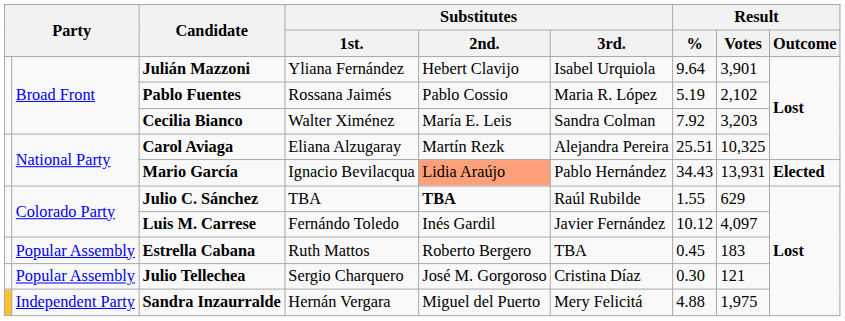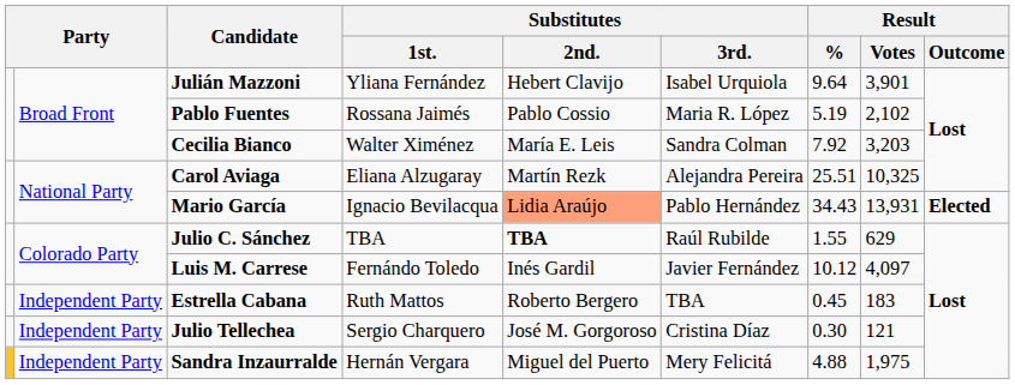Estrella Cabana | column 2: Popular Assembly -> Independent Party
Julio Tellechea | column 2: Popular Assembly -> Independent Party
